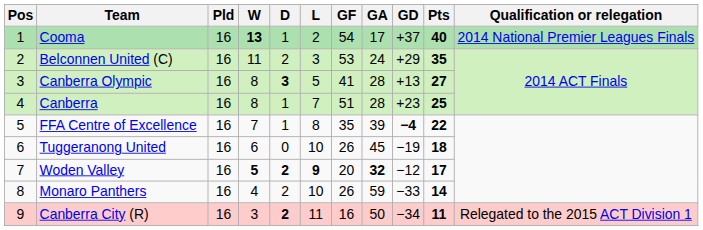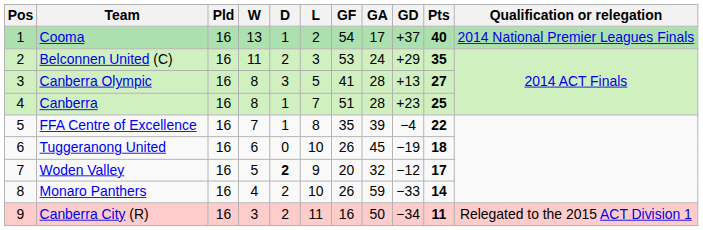Cooma | W: bold -> normal
Canberra Olympic | D: bold -> normal
FFA Centre of Excellence | GD: bold -> normal
Woden Valley | W: bold -> normal
Woden Valley | L: bold -> normal
Woden Valley | GA: bold -> normal
Canberra City (R) | D: bold -> normal
